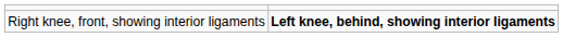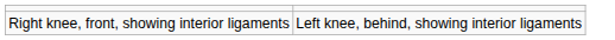Right knee, front, showing interior ligaments | column 2: bold -> normal
